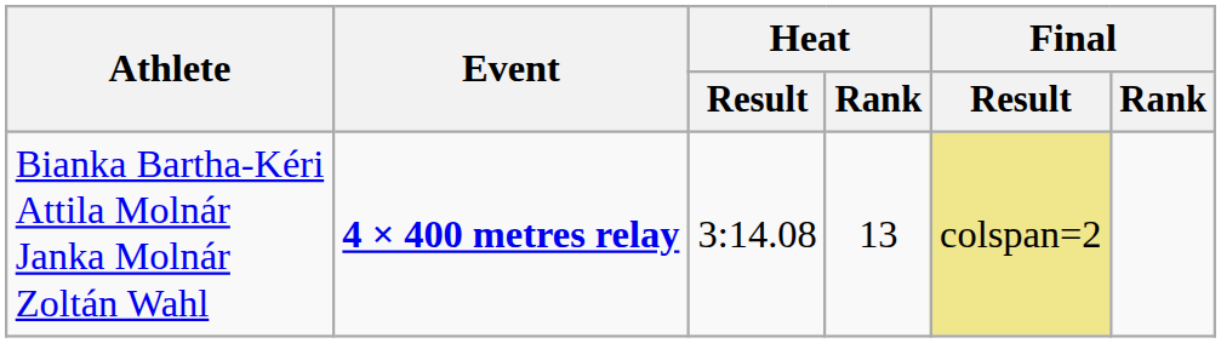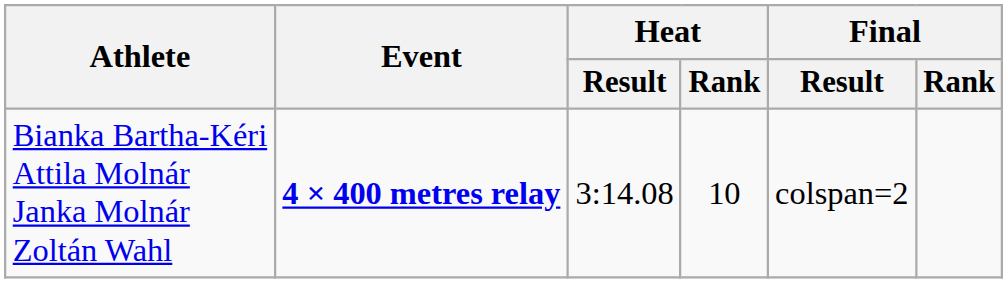Bianka Bartha-Kéri Attila Molnár Janka Molnár Zoltán Wahl | Heat / Rank: 13 -> 10
Bianka Bartha-Kéri Attila Molnár Janka Molnár Zoltán Wahl | Final / Result: khaki background -> no background
